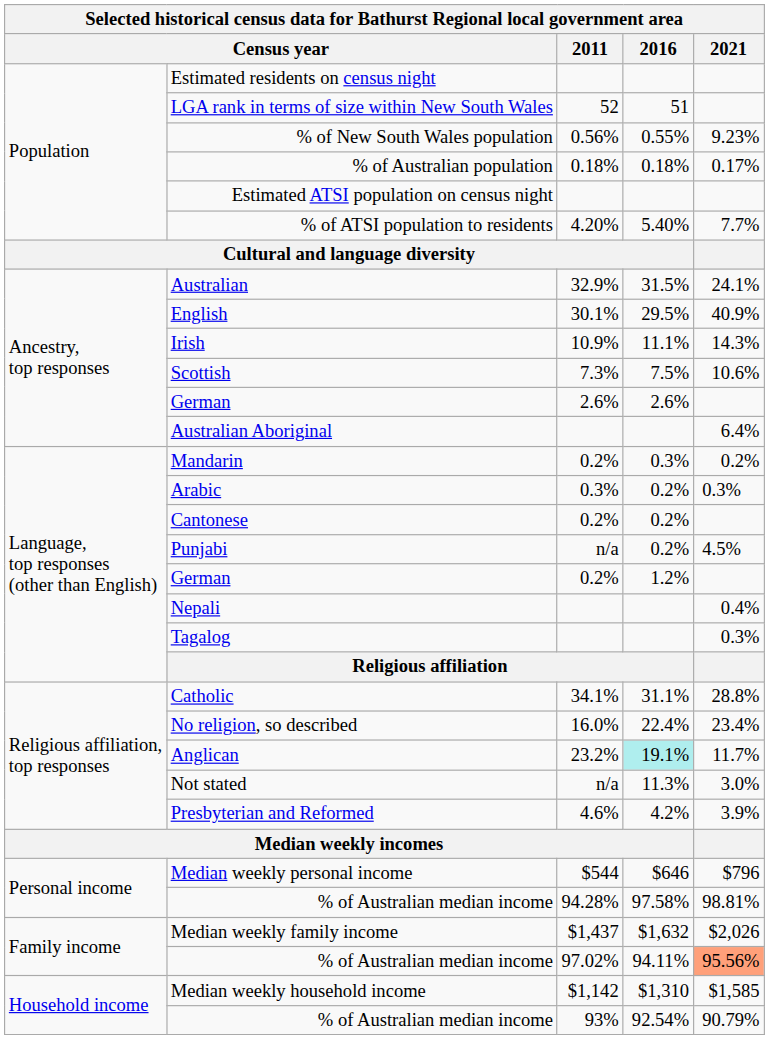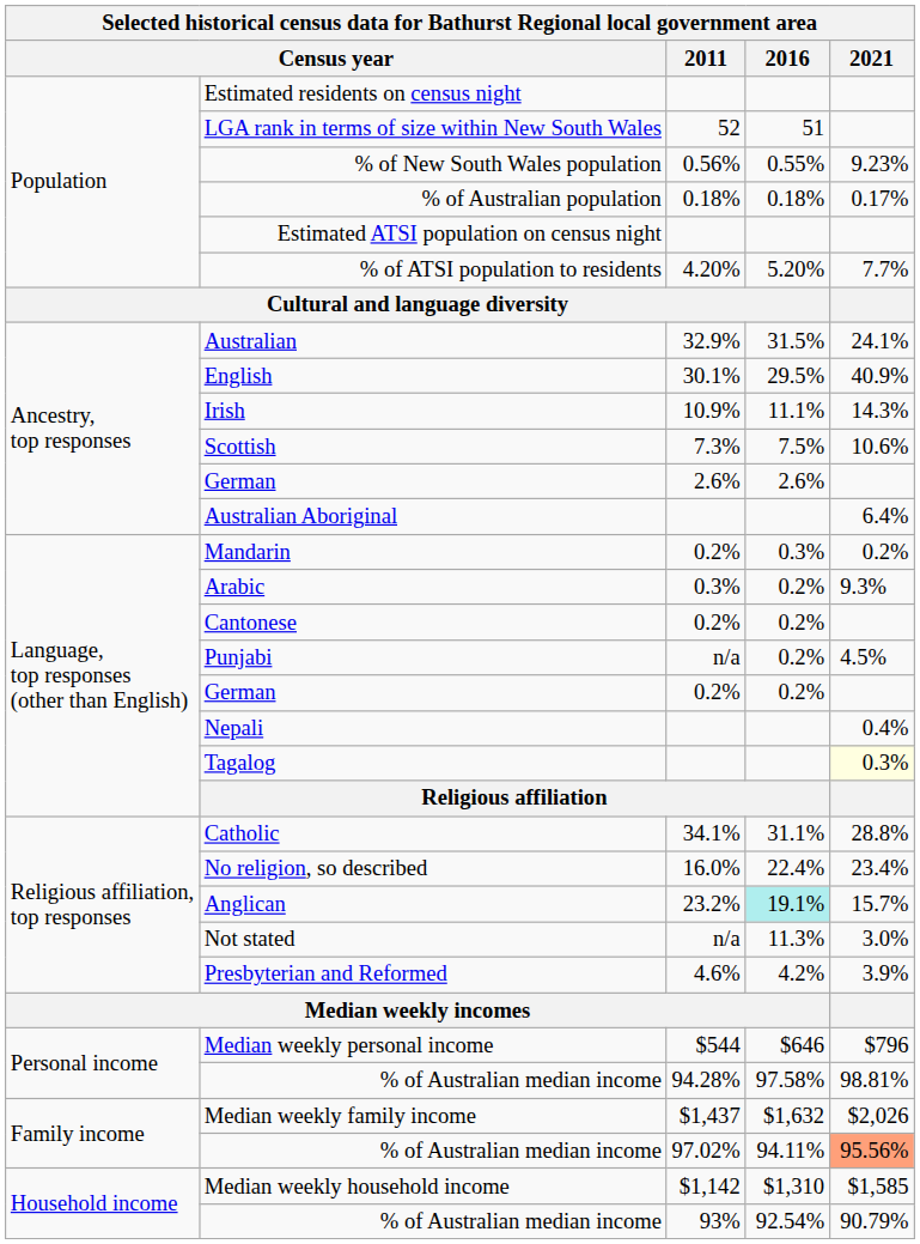% of ATSI population to residents | 2016: 5.40% -> 5.20%
Arabic | 2021: 0.3% -> 9.3%
German / 0.2% | 2016: 1.2% -> 0.2%
Tagalog | 2021: no background -> lightyellow background
Anglican | 2021: 11.7% -> 15.7%
